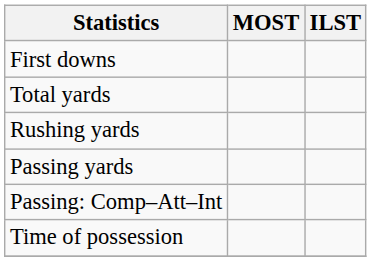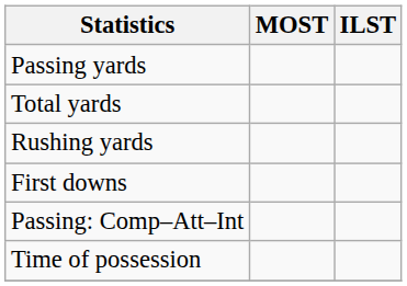rows swapped: First downs <-> Passing yards
